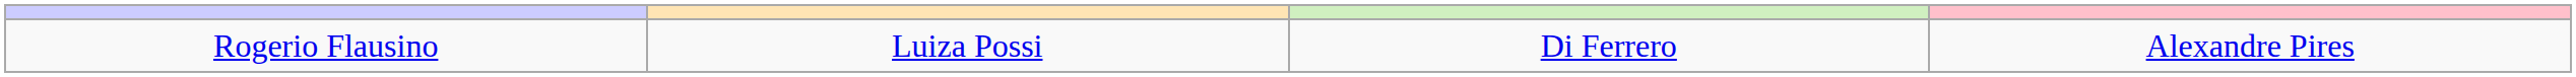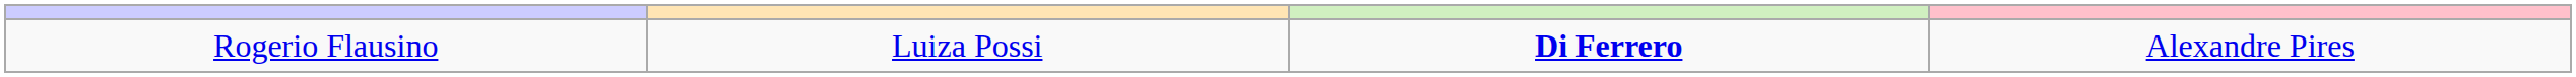Rogerio Flausino | column 3: normal -> bold
